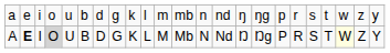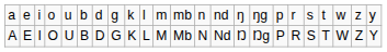A | column 2: bold -> normal
A | column 4: lightgrey background -> no background
A | column 21: lightyellow background -> no background
